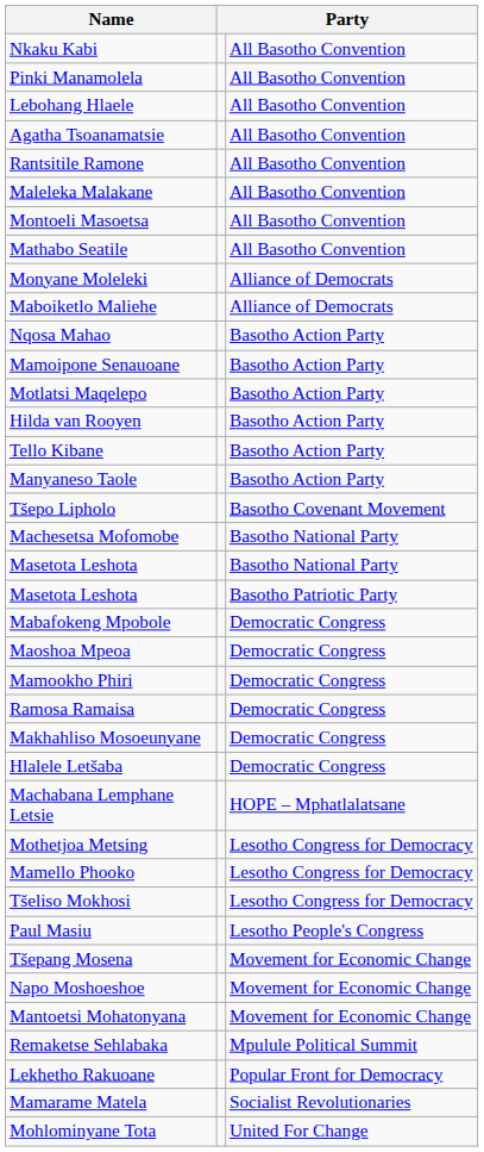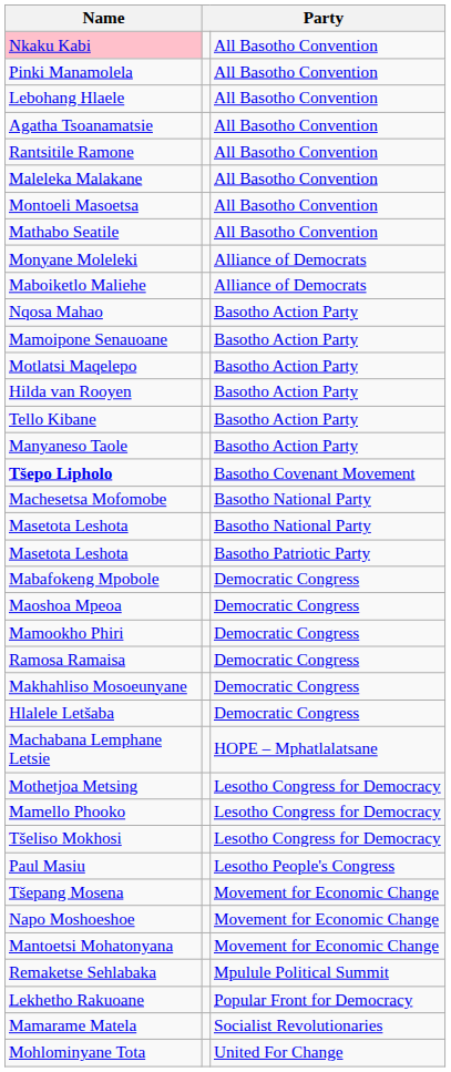Nkaku Kabi | Name: no background -> pink background
Tšepo Lipholo | Name: normal -> bold
